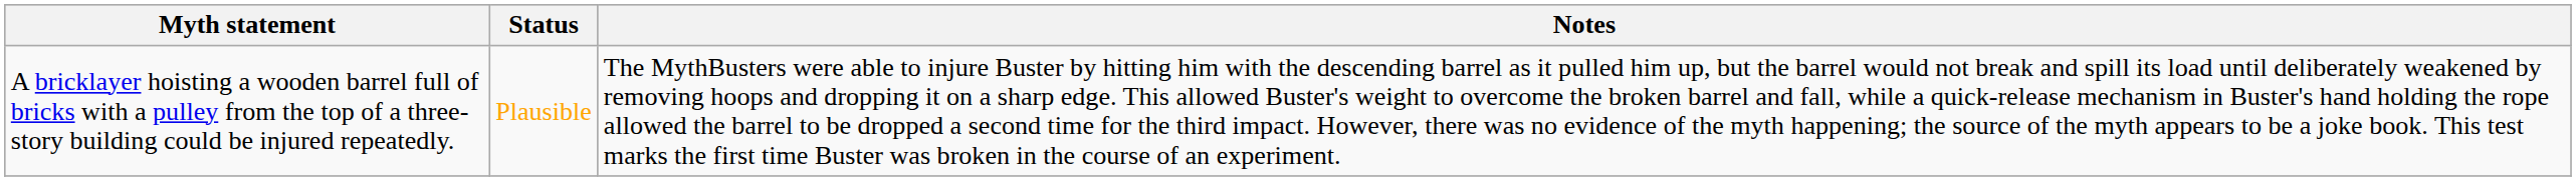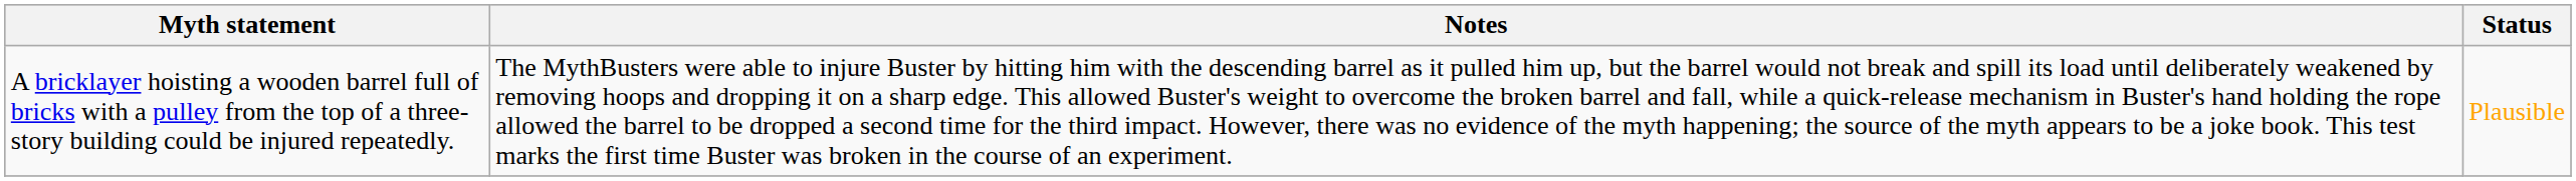columns swapped: Status <-> Notes
